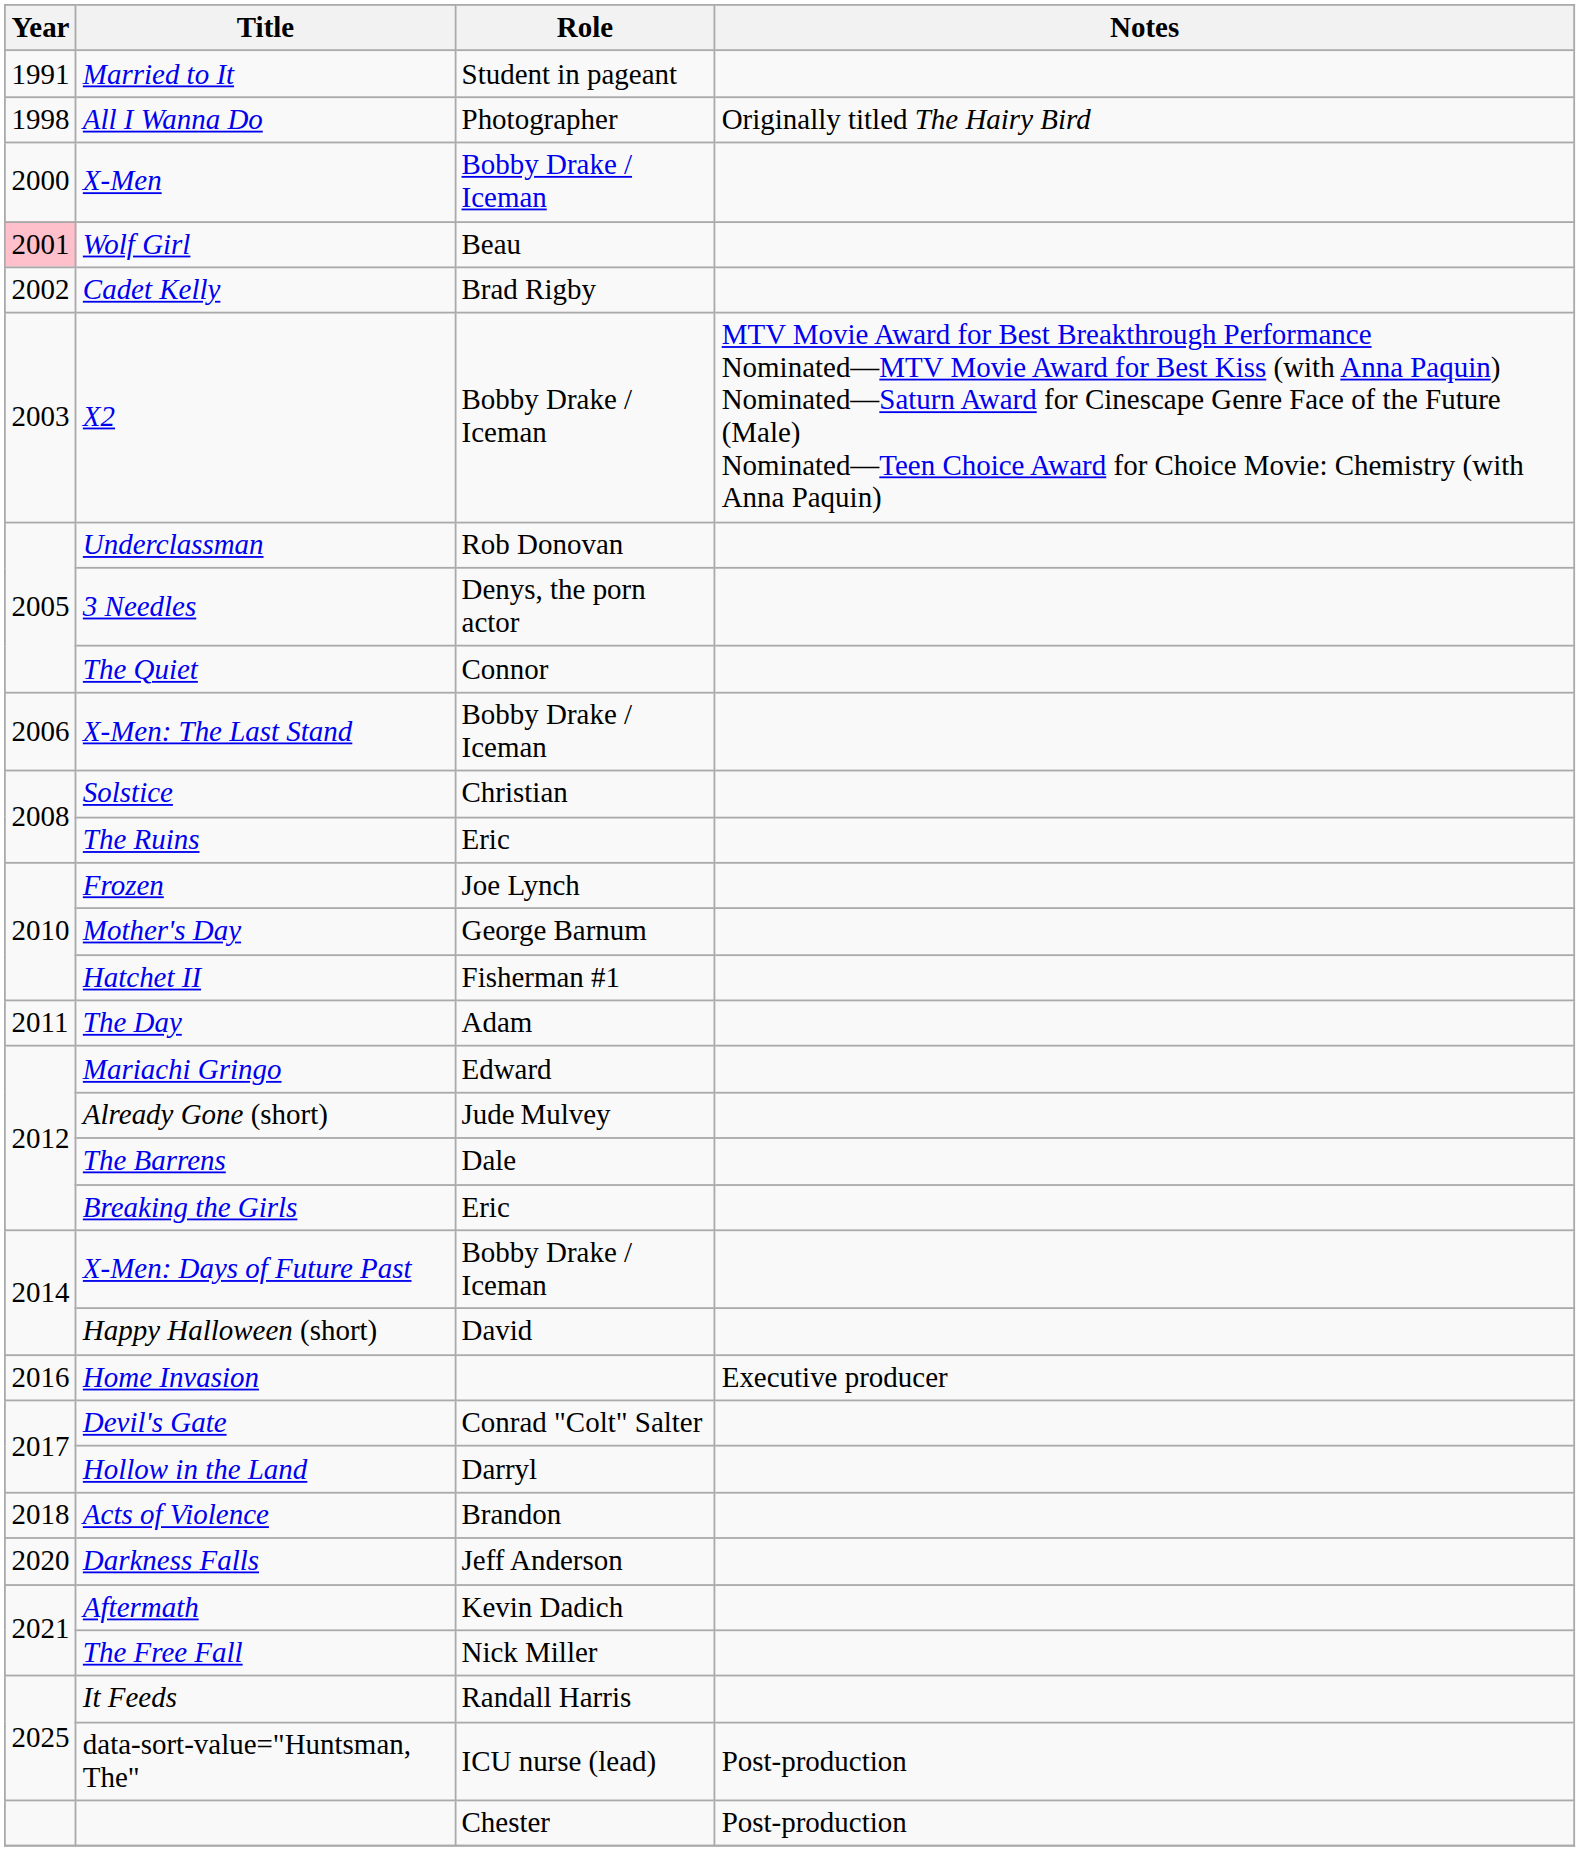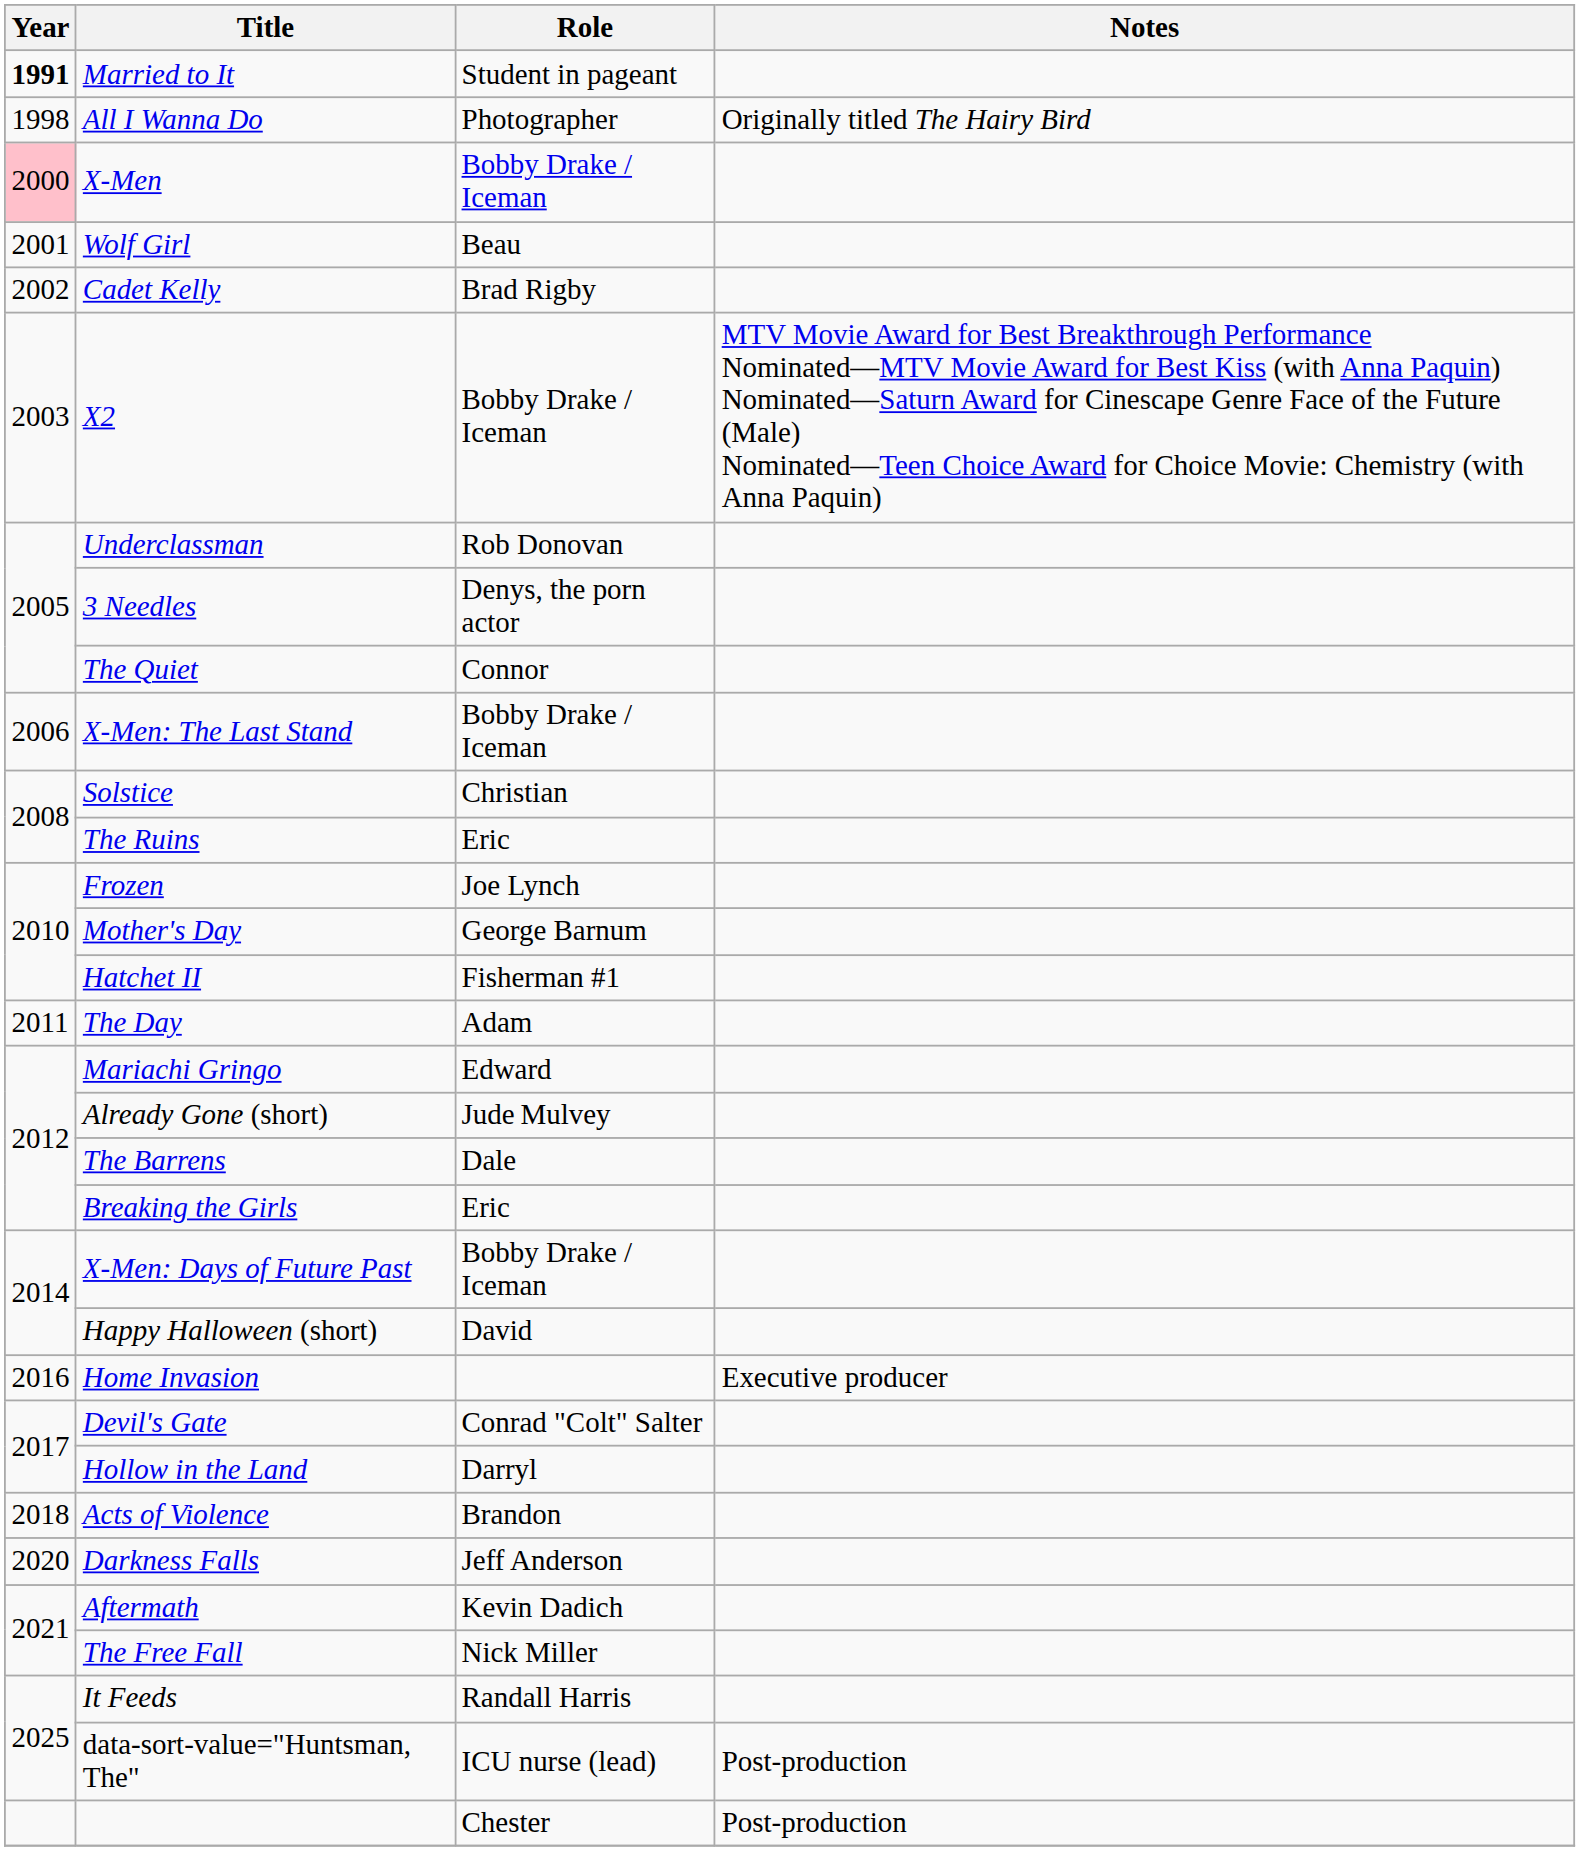Married to It | Year: normal -> bold
X-Men | Year: no background -> pink background
Wolf Girl | Year: pink background -> no background
